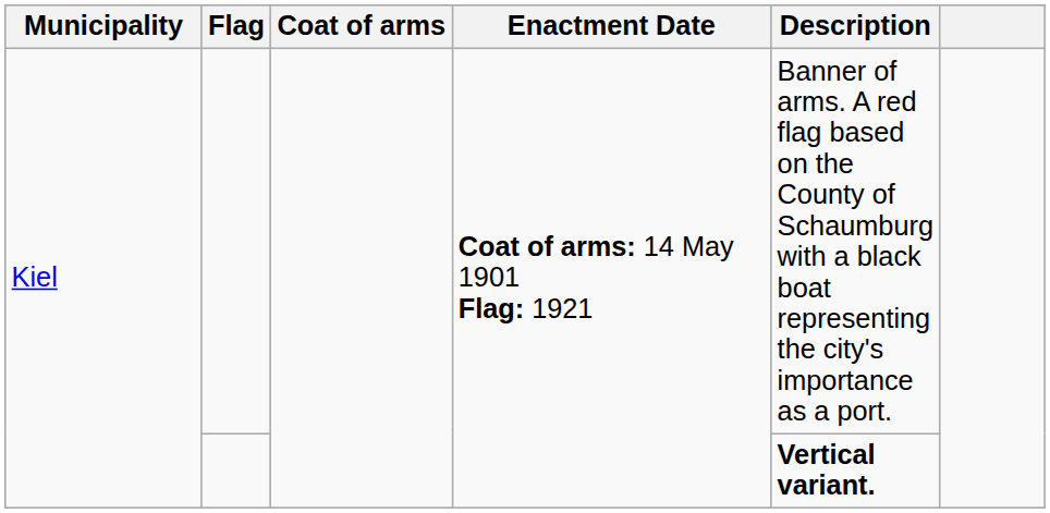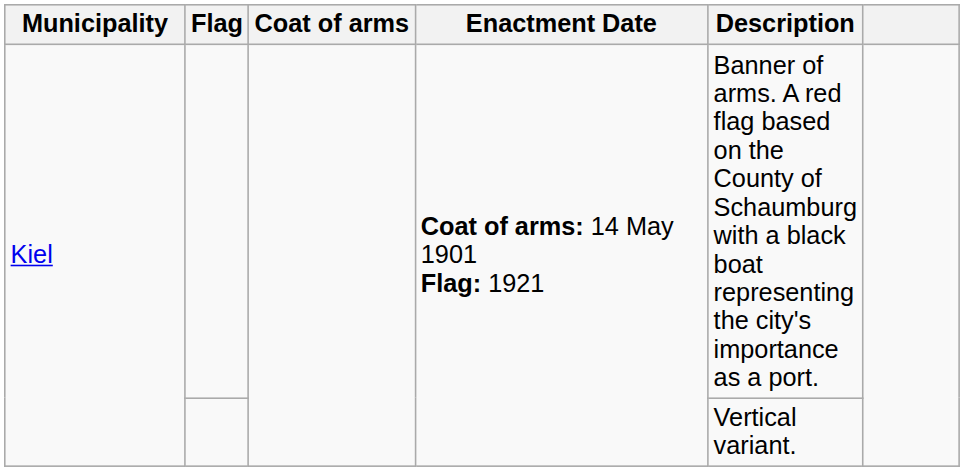row 3 | Description: bold -> normal
